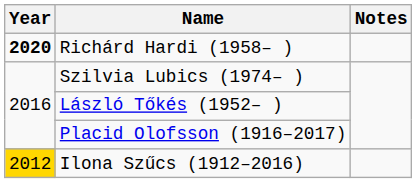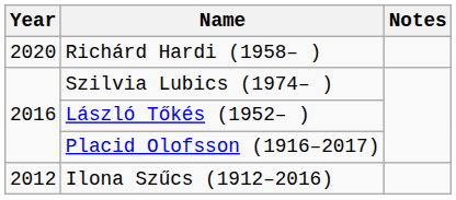Richárd Hardi (1958– ) | Year: bold -> normal
Ilona Szűcs (1912–2016) | Year: gold background -> no background
